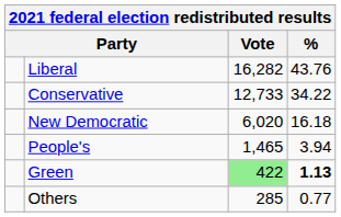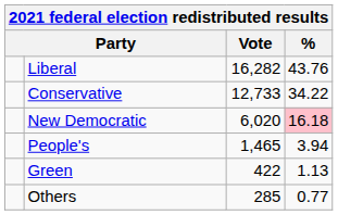New Democratic | %: no background -> pink background
Green | Vote: lightgreen background -> no background
Green | %: bold -> normal
